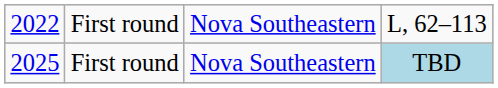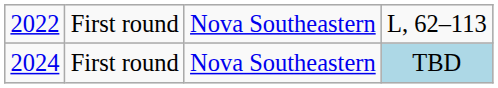row 2 | column 1: 2025 -> 2024
